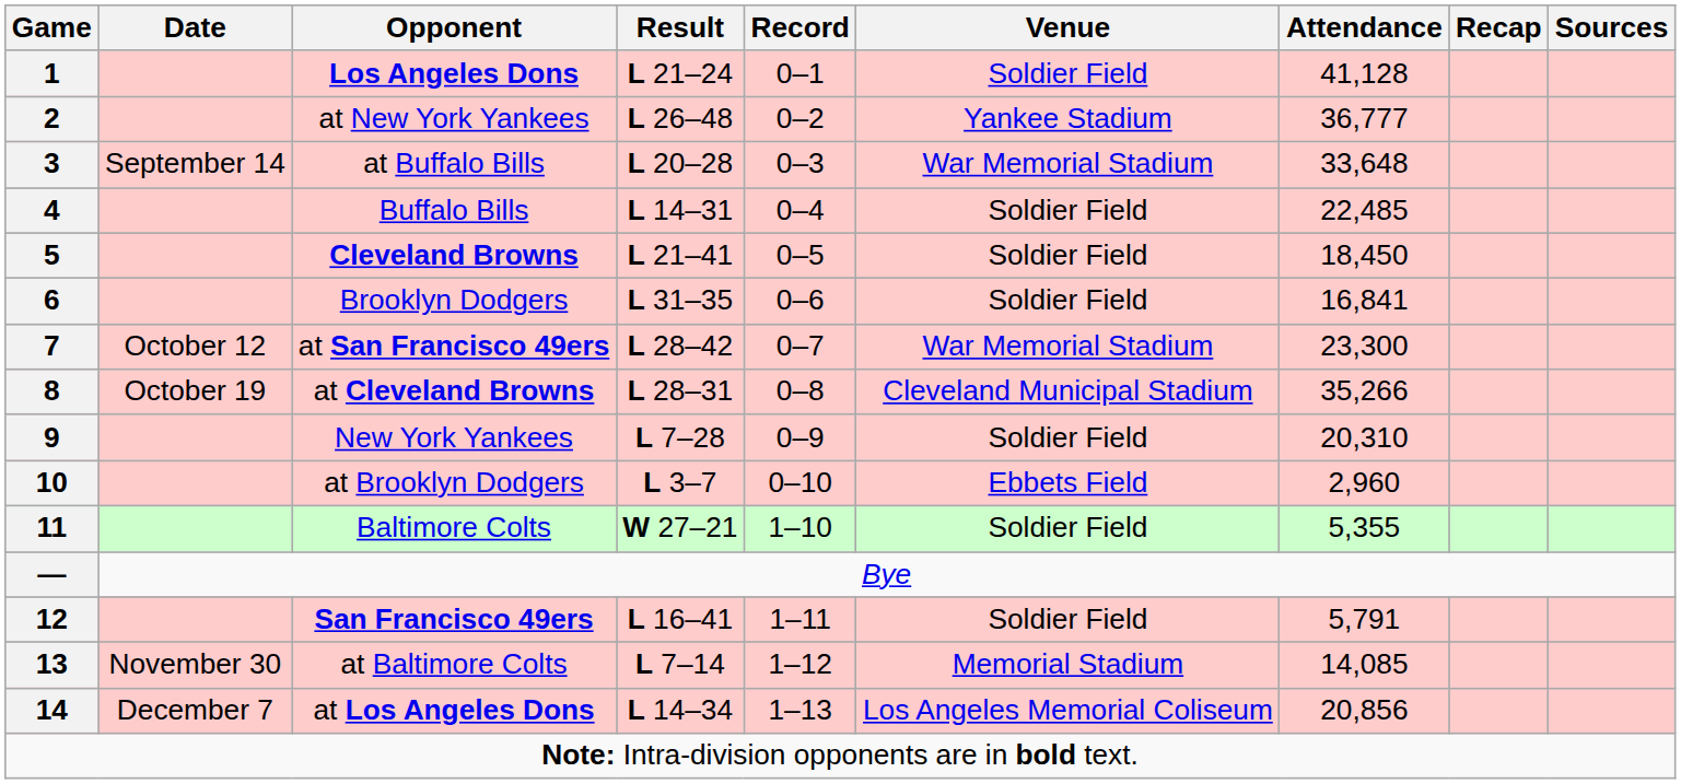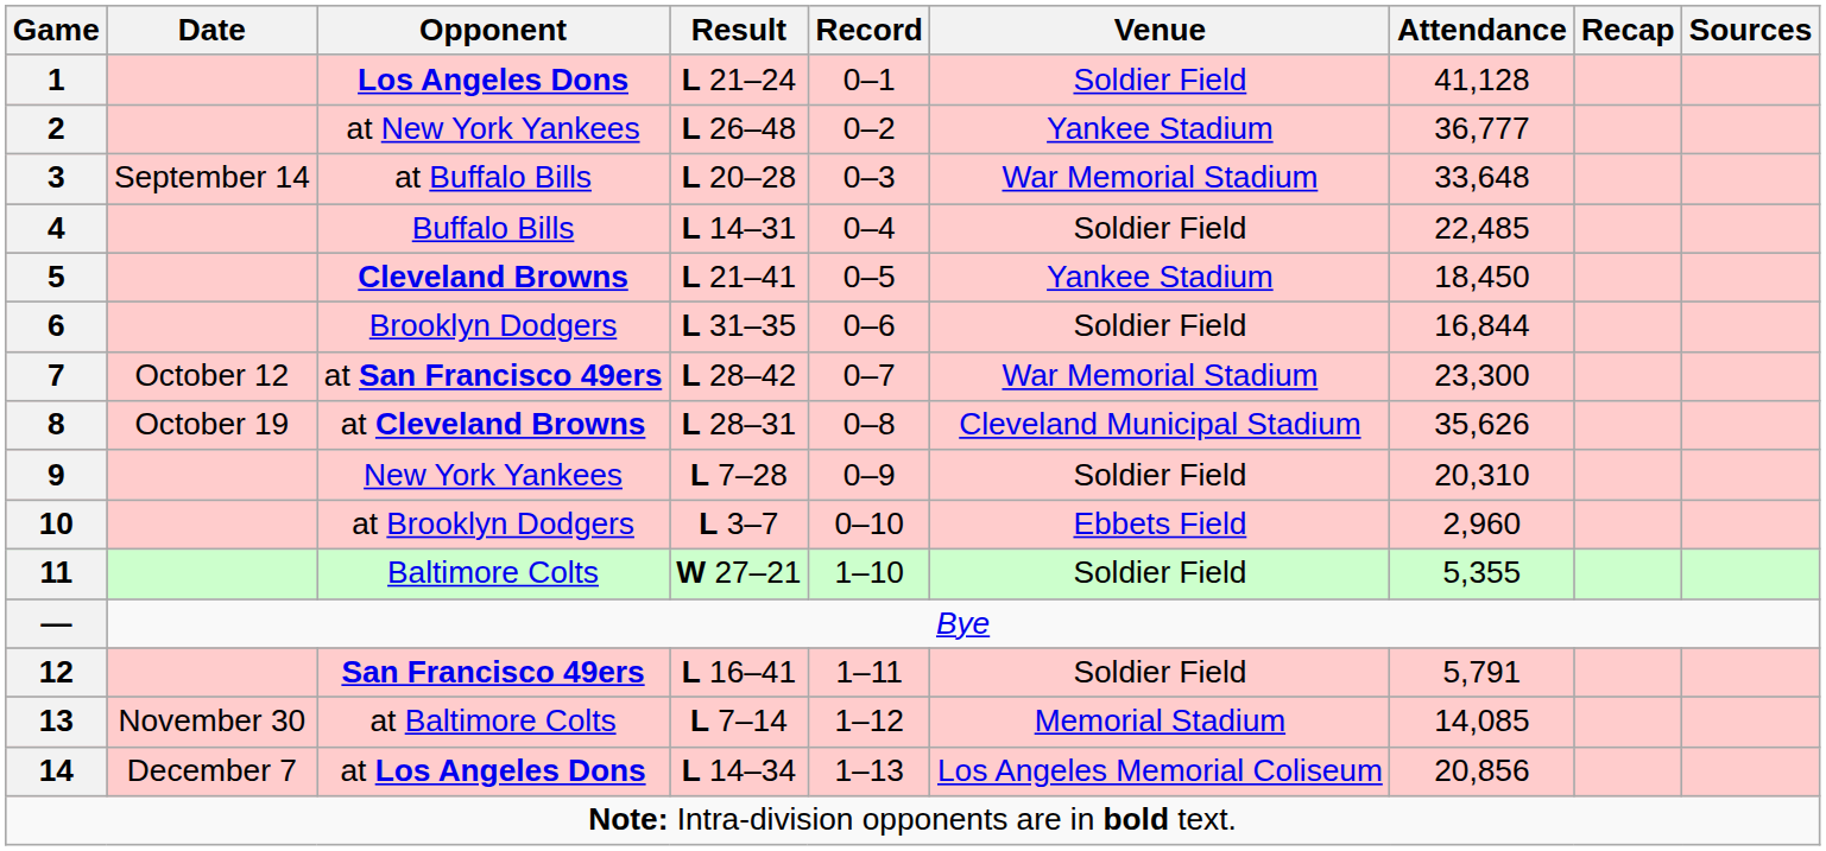5 | Venue: Soldier Field -> Yankee Stadium
6 | Attendance: 16,841 -> 16,844
8 | Attendance: 35,266 -> 35,626
